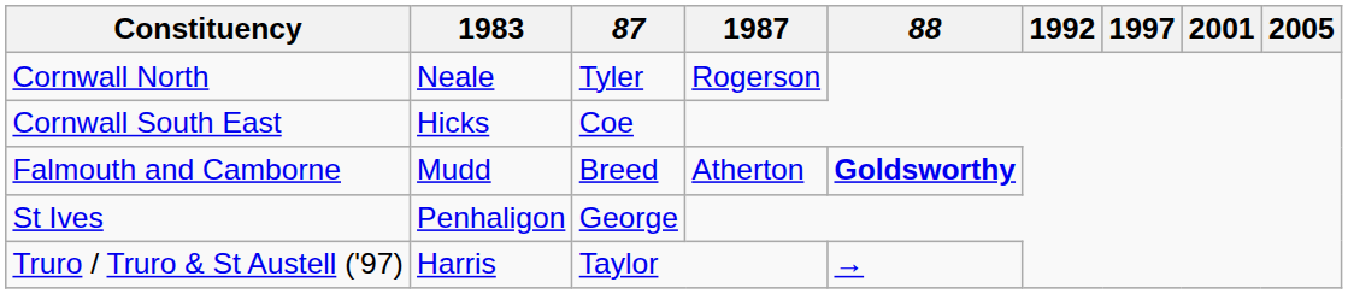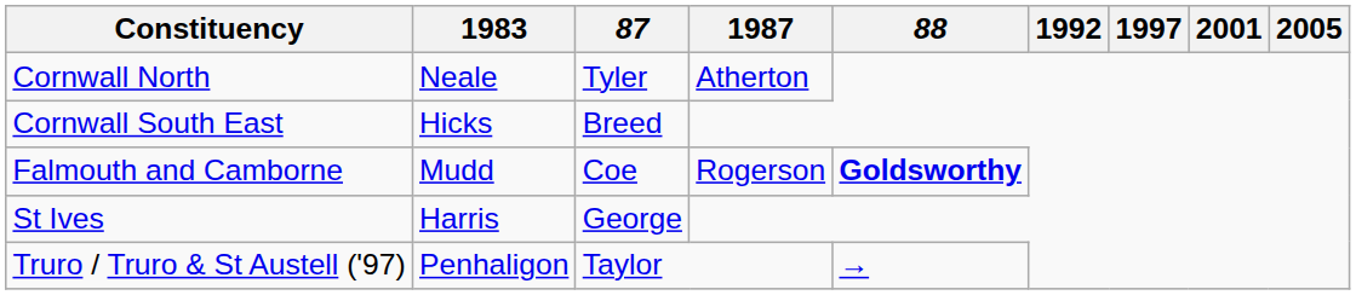Cornwall North | 1987: Rogerson -> Atherton
Cornwall South East | 87: Coe -> Breed
Falmouth and Camborne | 87: Breed -> Coe
Falmouth and Camborne | 1987: Atherton -> Rogerson
St Ives | 1983: Penhaligon -> Harris
Truro / Truro & St Austell ('97) | 1983: Harris -> Penhaligon
